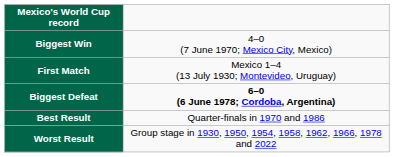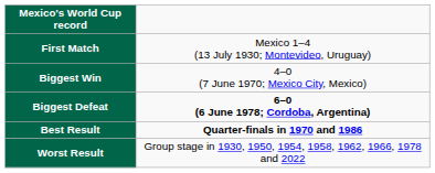rows swapped: First Match <-> Biggest Win
Best Result | column 2: normal -> bold
